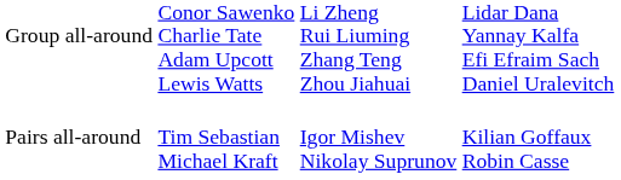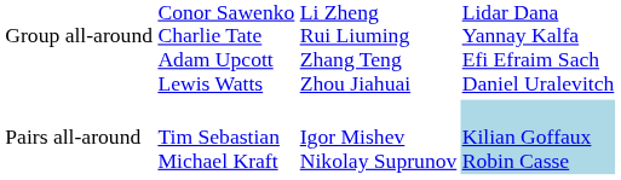row 2 | column 4: no background -> lightblue background
